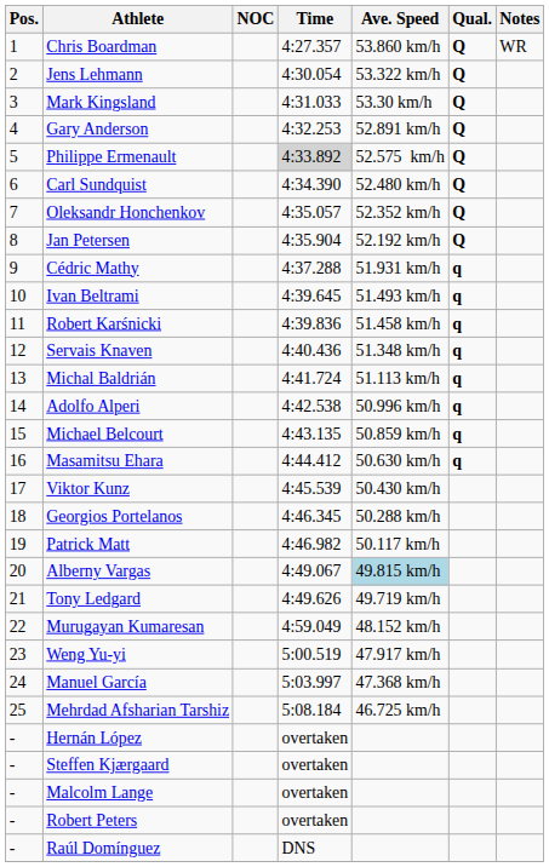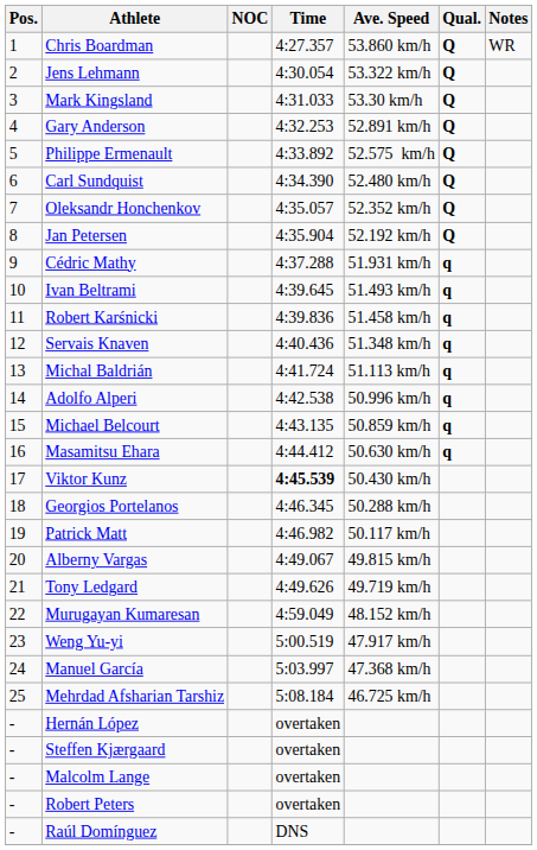Philippe Ermenault | Time: lightgrey background -> no background
Viktor Kunz | Time: normal -> bold
Alberny Vargas | Ave. Speed: lightblue background -> no background
